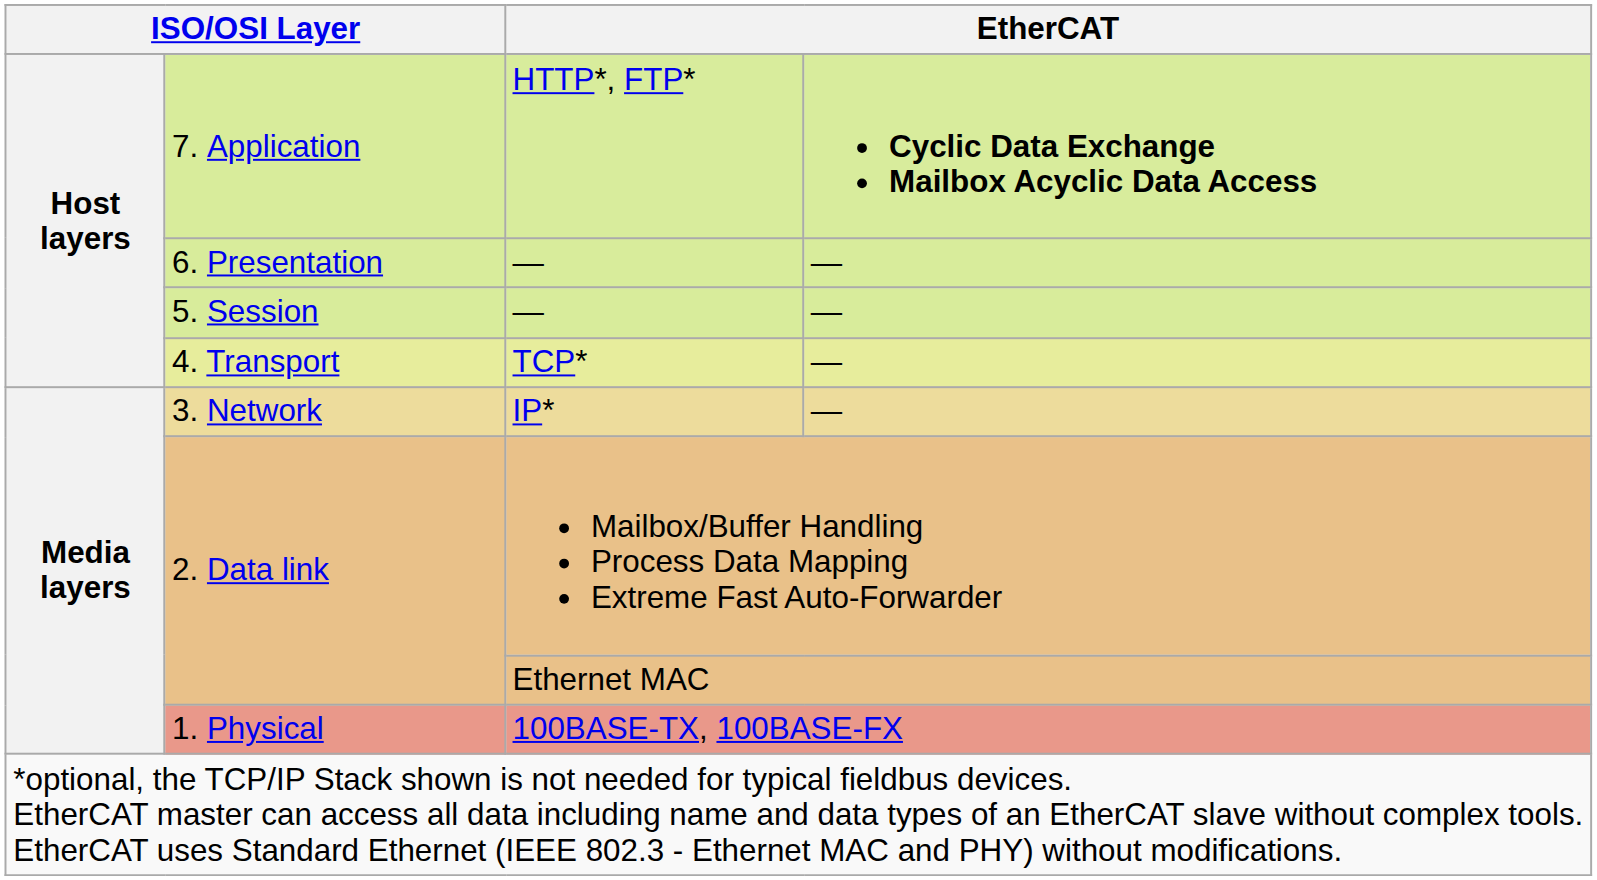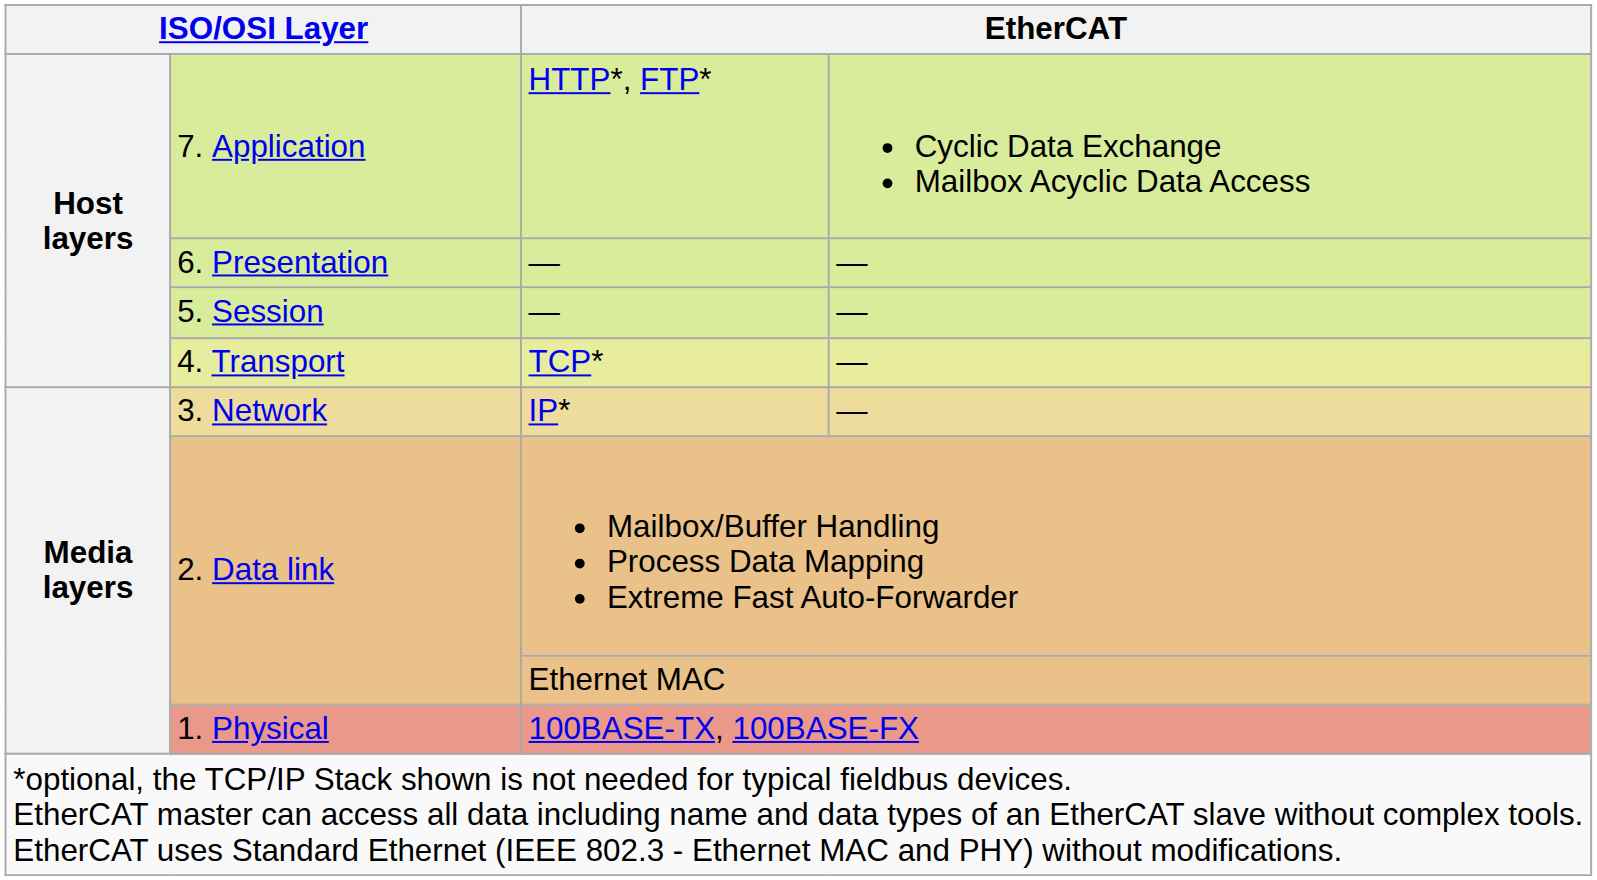7. Application | column 4: bold -> normal
